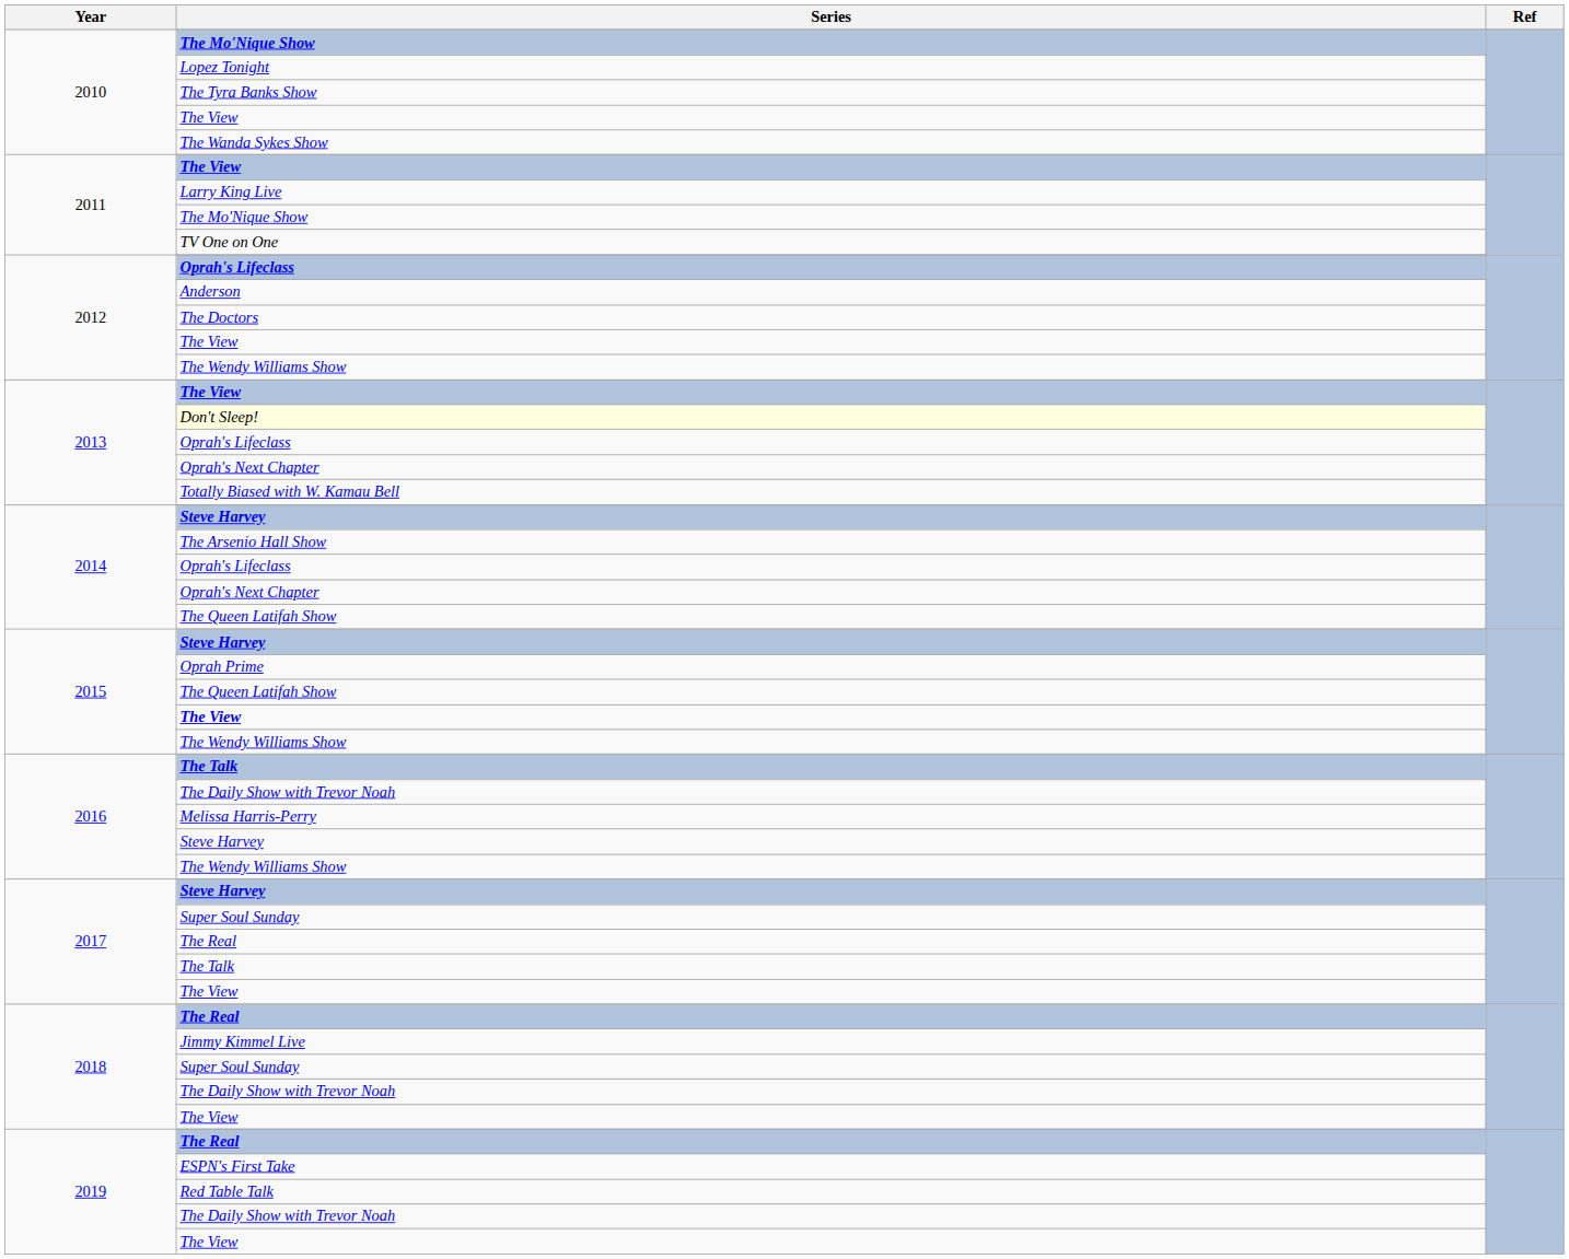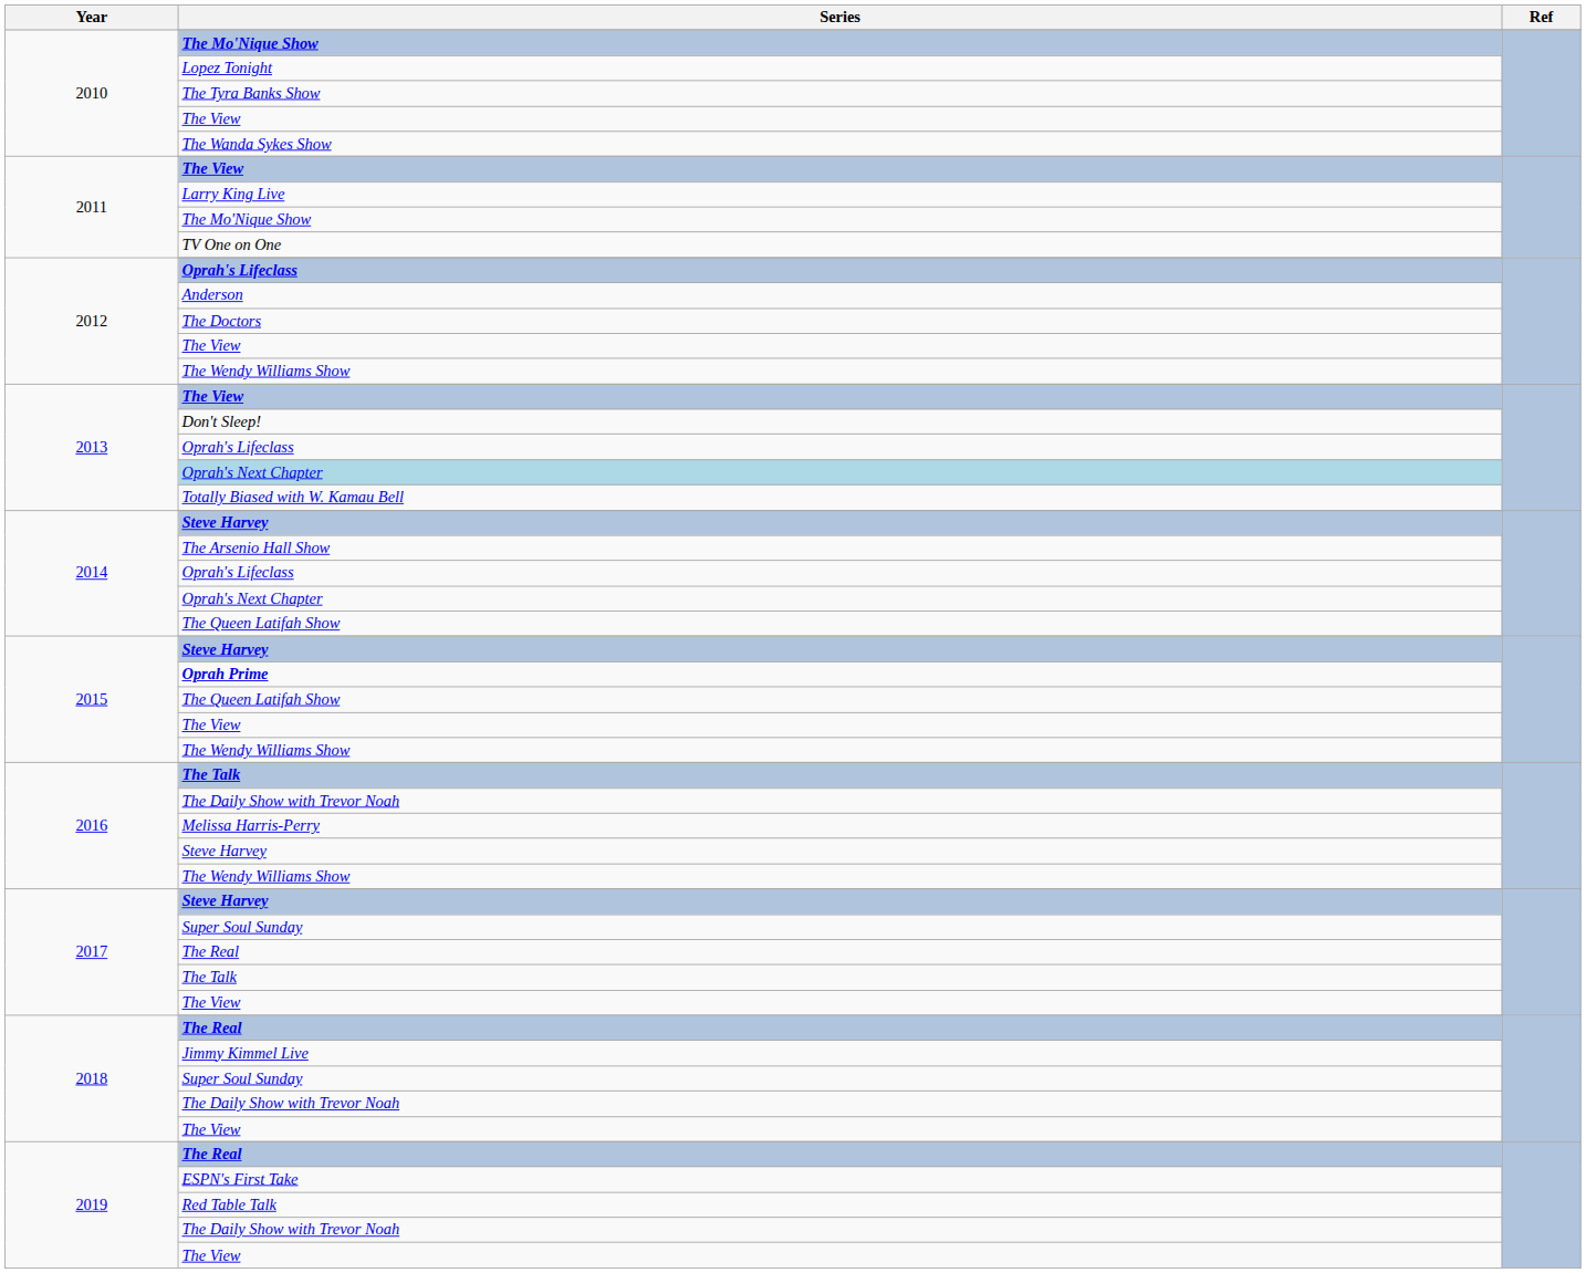Don't Sleep! | Series: lightyellow background -> no background
2013 / Oprah's Next Chapter | Series: no background -> lightblue background
Oprah Prime | Series: normal -> bold
2015 / The View | Series: bold -> normal
